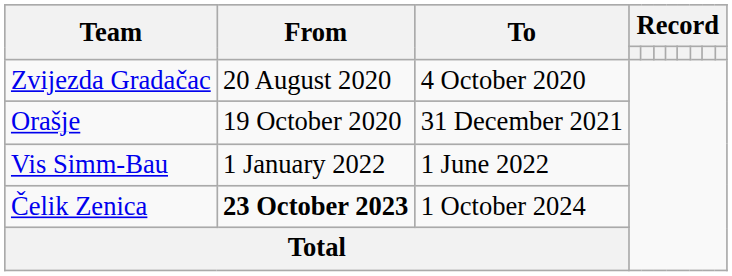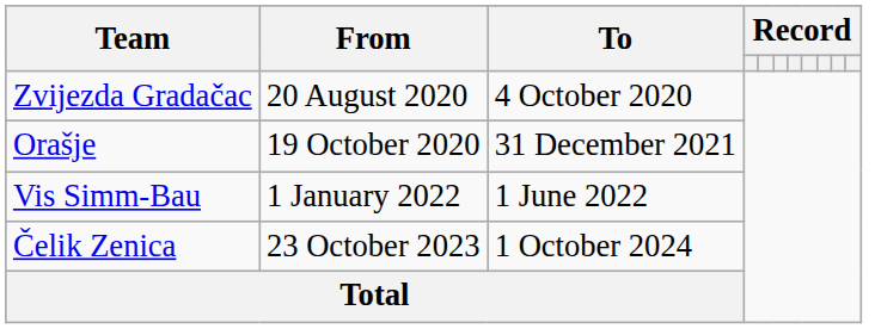Čelik Zenica | From: bold -> normal
